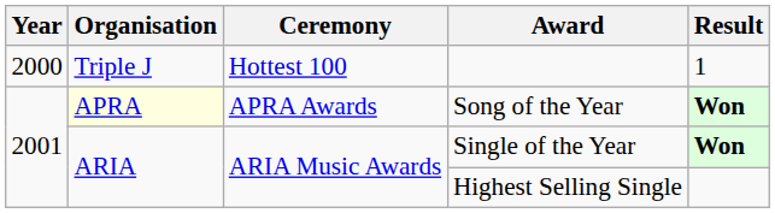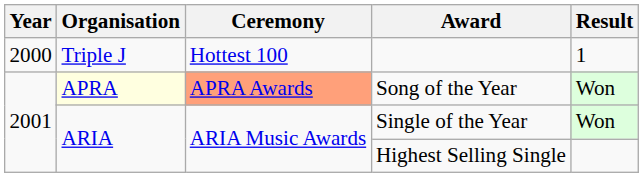Song of the Year | Ceremony: no background -> lightsalmon background
Song of the Year | Result: bold -> normal
Single of the Year | Result: bold -> normal
